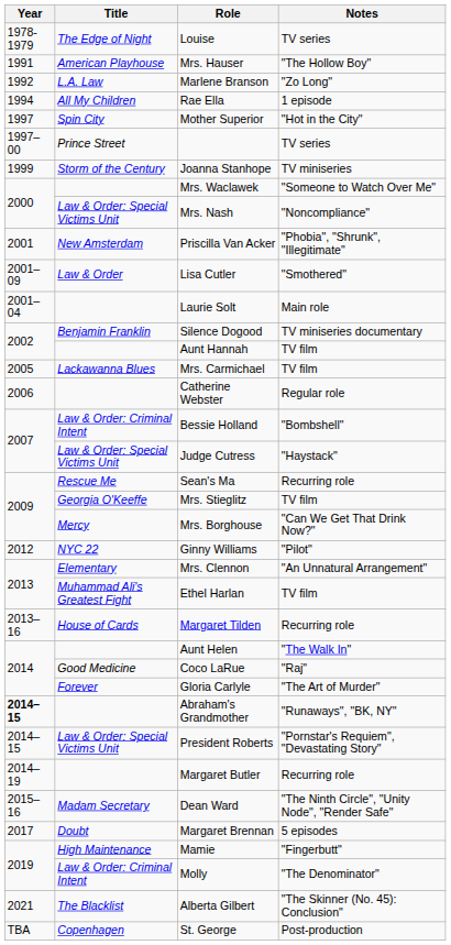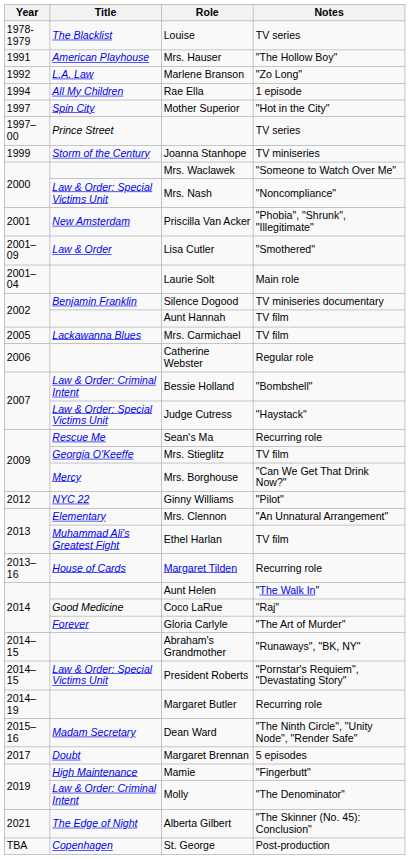Louise | Title: The Edge of Night -> The Blacklist
Abraham's Grandmother | Year: bold -> normal
Alberta Gilbert | Title: The Blacklist -> The Edge of Night
